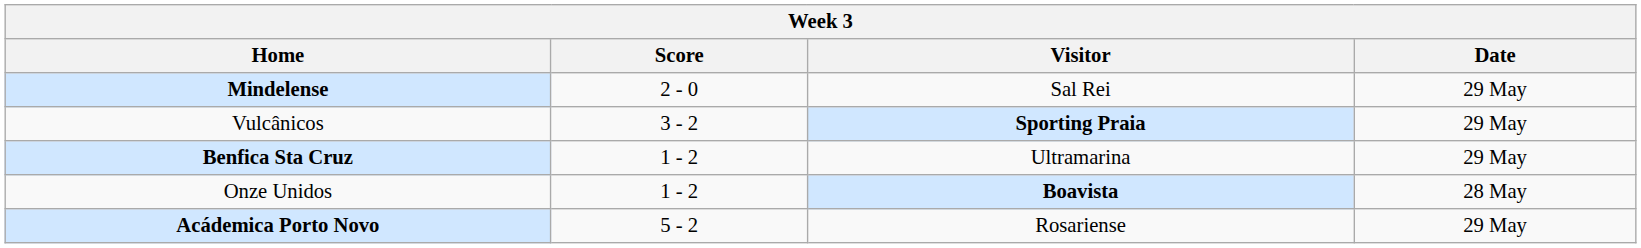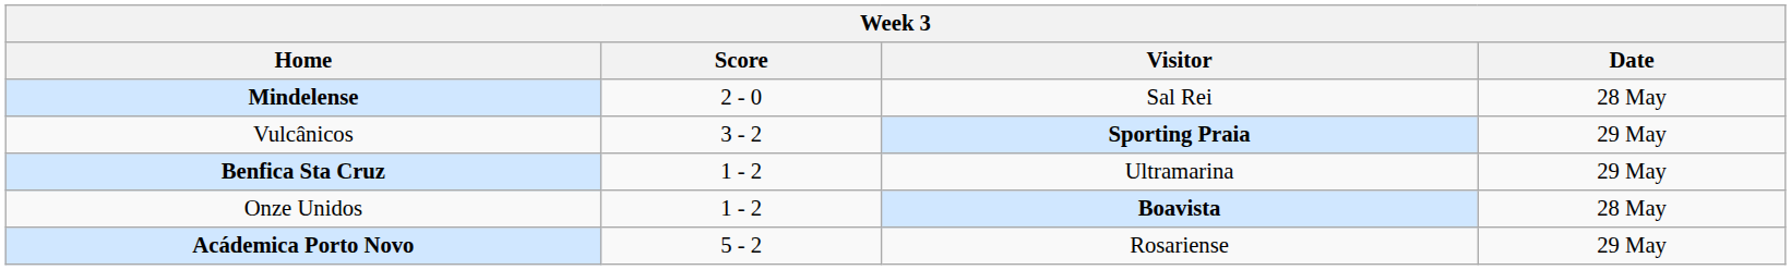Mindelense | Date: 29 May -> 28 May
